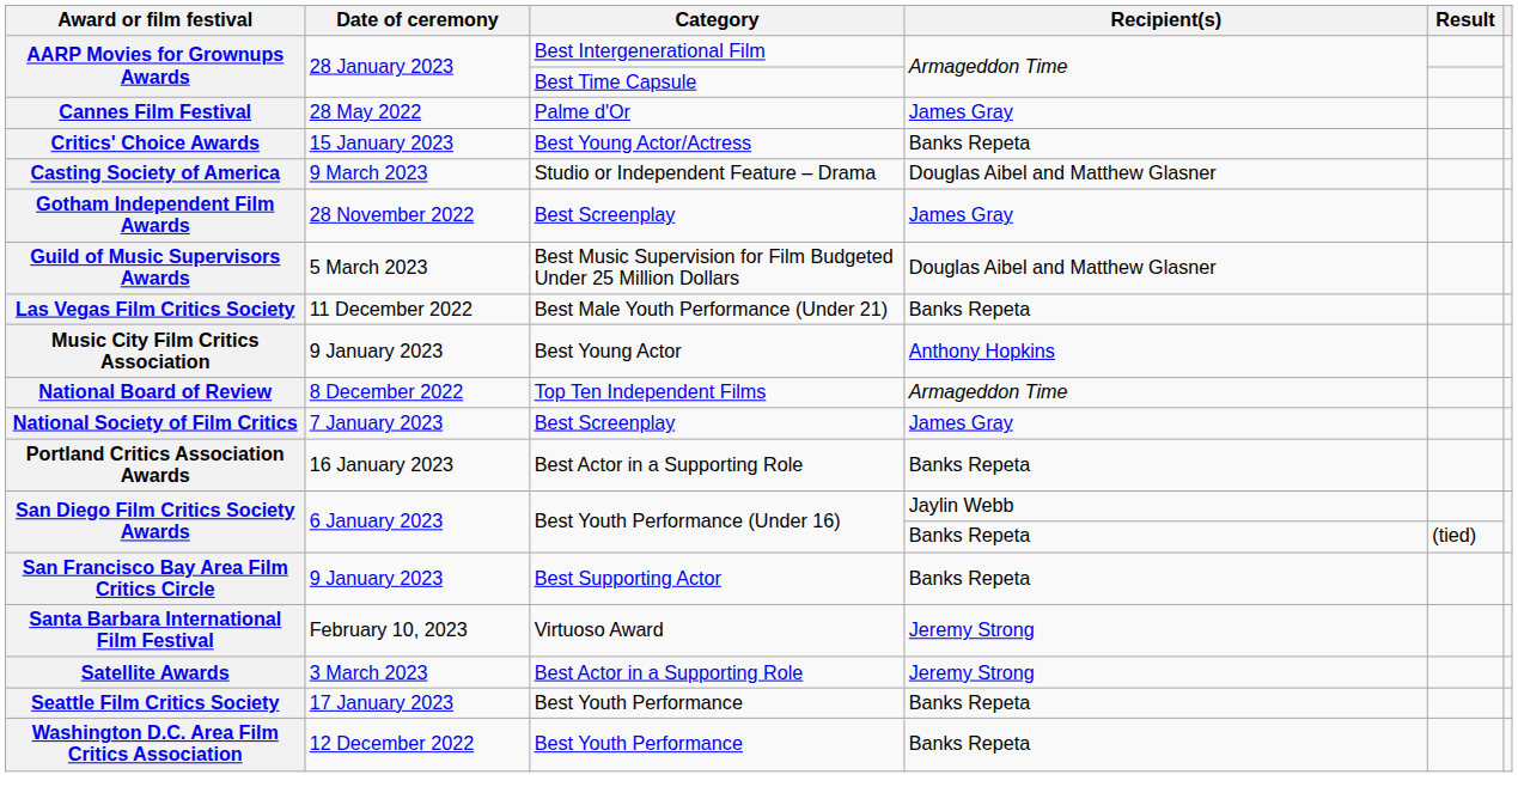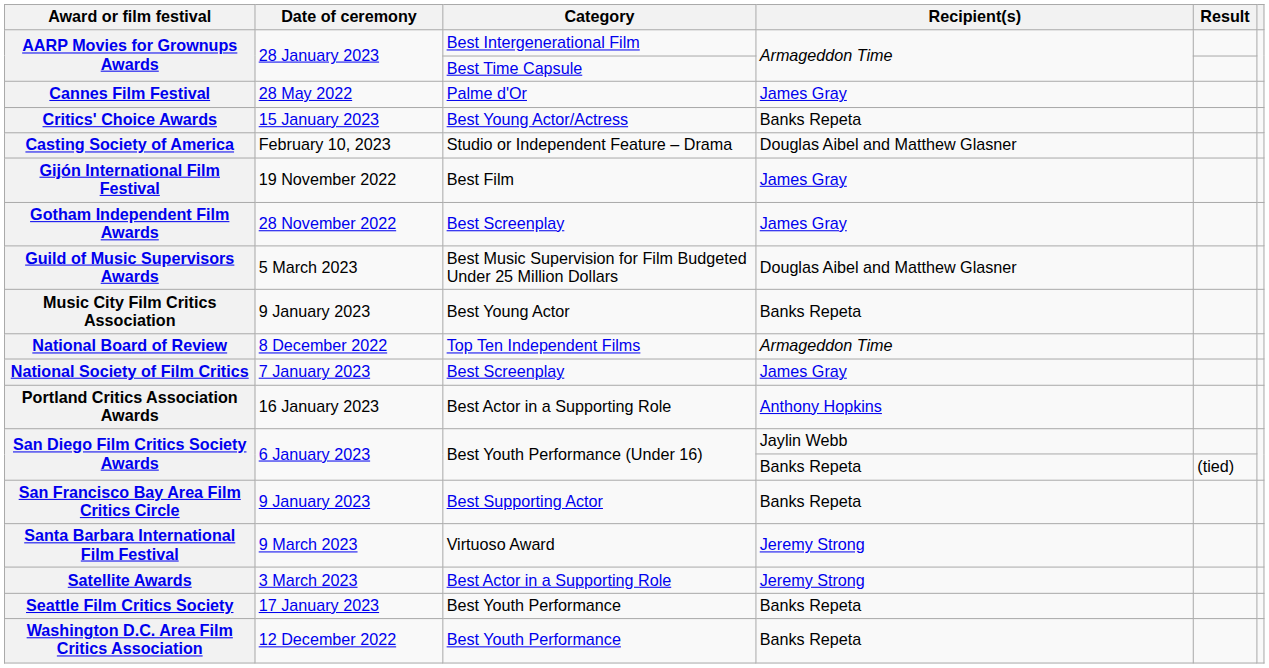Casting Society of America | Date of ceremony: 9 March 2023 -> February 10, 2023
+ row: Gijón International Film Festival | 19 November 2022 | Best Film | James Gray
- row: Las Vegas Film Critics Society | 11 December 2022 | Best Male Youth Performance (Under 21) | Banks Repeta
Music City Film Critics Association | Recipient(s): Anthony Hopkins -> Banks Repeta
Portland Critics Association Awards | Recipient(s): Banks Repeta -> Anthony Hopkins
Santa Barbara International Film Festival | Date of ceremony: February 10, 2023 -> 9 March 2023
